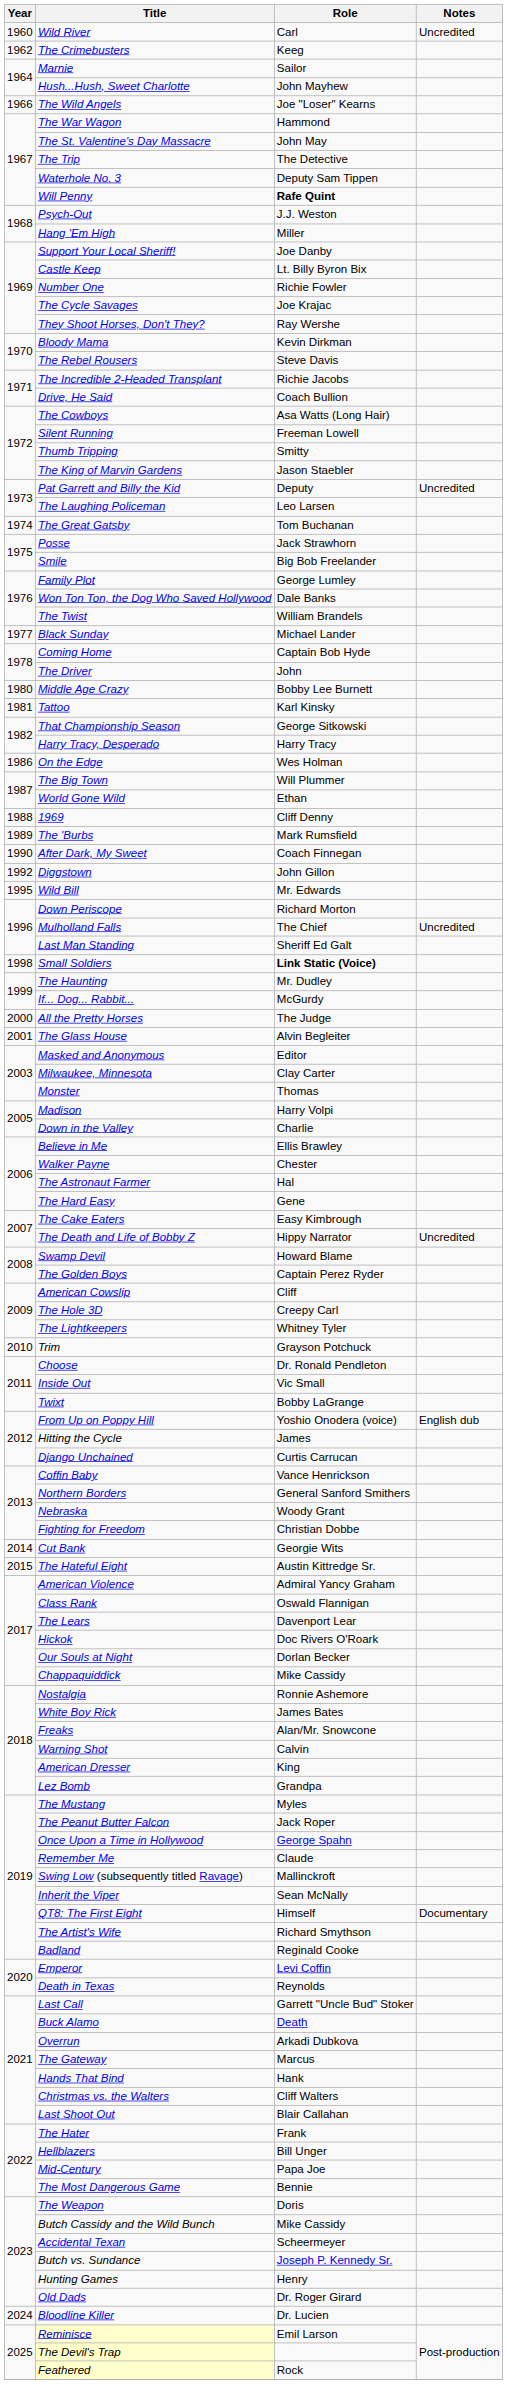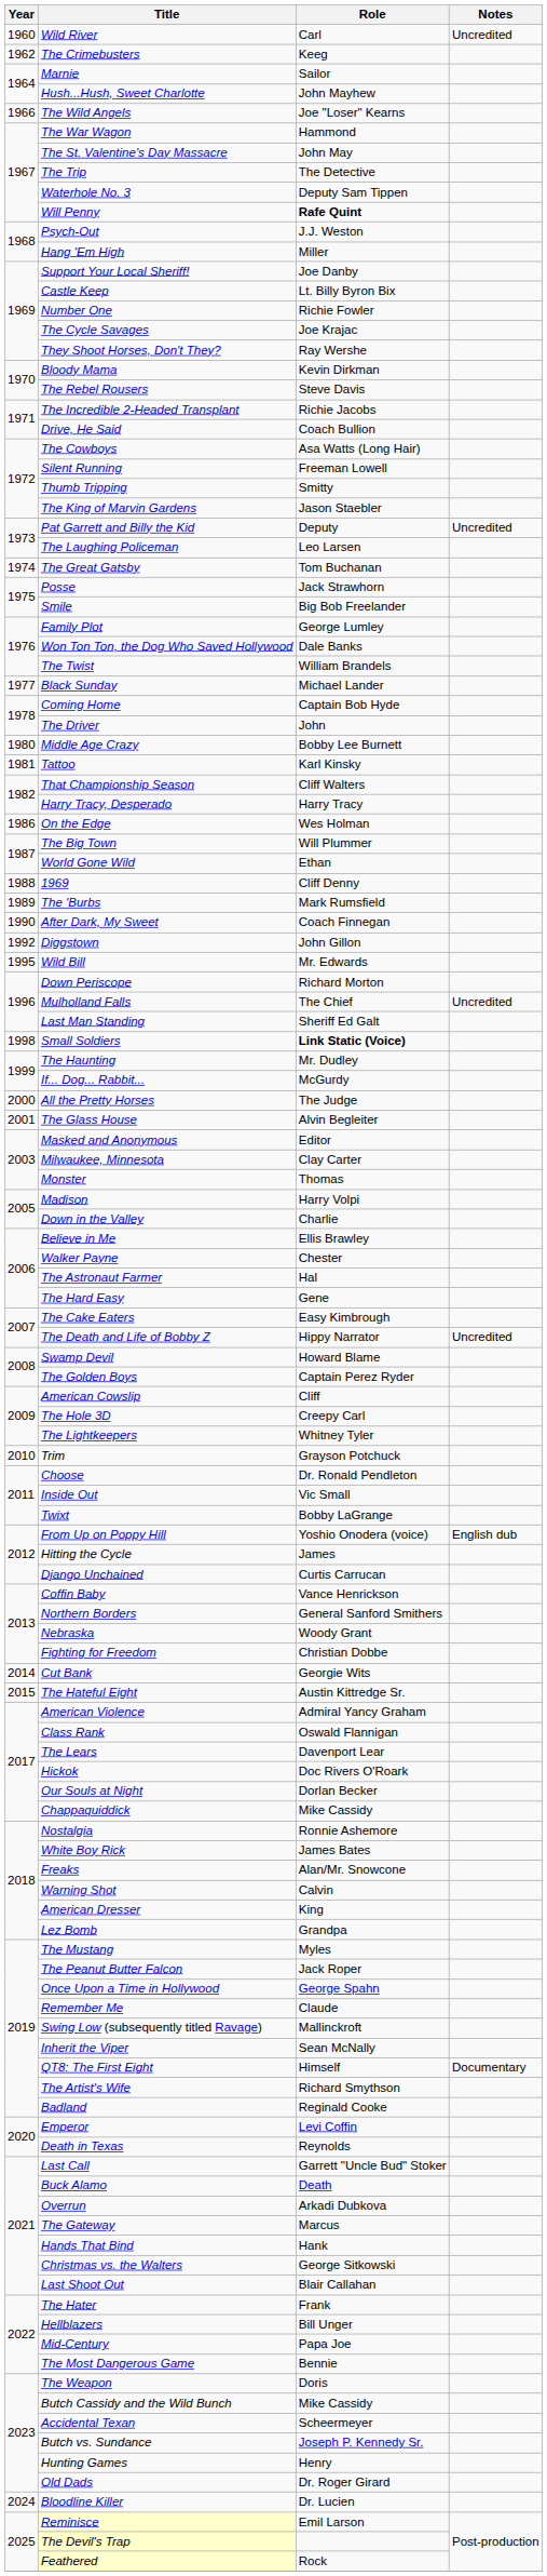That Championship Season | Role: George Sitkowski -> Cliff Walters
Christmas vs. the Walters | Role: Cliff Walters -> George Sitkowski
